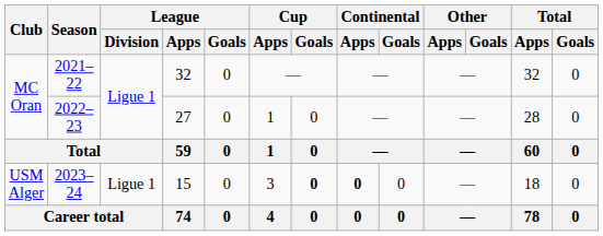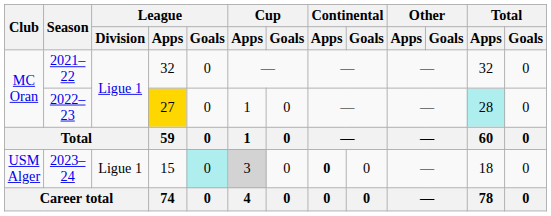2022–23 | League / Apps: no background -> gold background
2022–23 | Total / Apps: no background -> paleturquoise background
2023–24 | League / Goals: no background -> paleturquoise background
2023–24 | Cup / Apps: no background -> lightgrey background
2023–24 | Cup / Goals: bold -> normal
